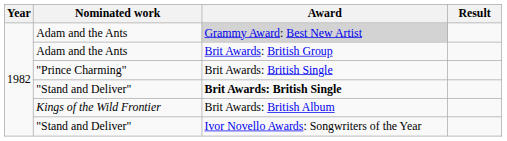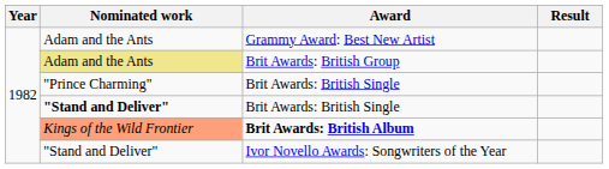Grammy Award: Best New Artist | Award: lightgrey background -> no background
Brit Awards: British Group | Nominated work: no background -> khaki background
"Stand and Deliver" / Brit Awards: British Single | Nominated work: normal -> bold
"Stand and Deliver" / Brit Awards: British Single | Award: bold -> normal
Brit Awards: British Album | Nominated work: no background -> lightsalmon background
Brit Awards: British Album | Award: normal -> bold
